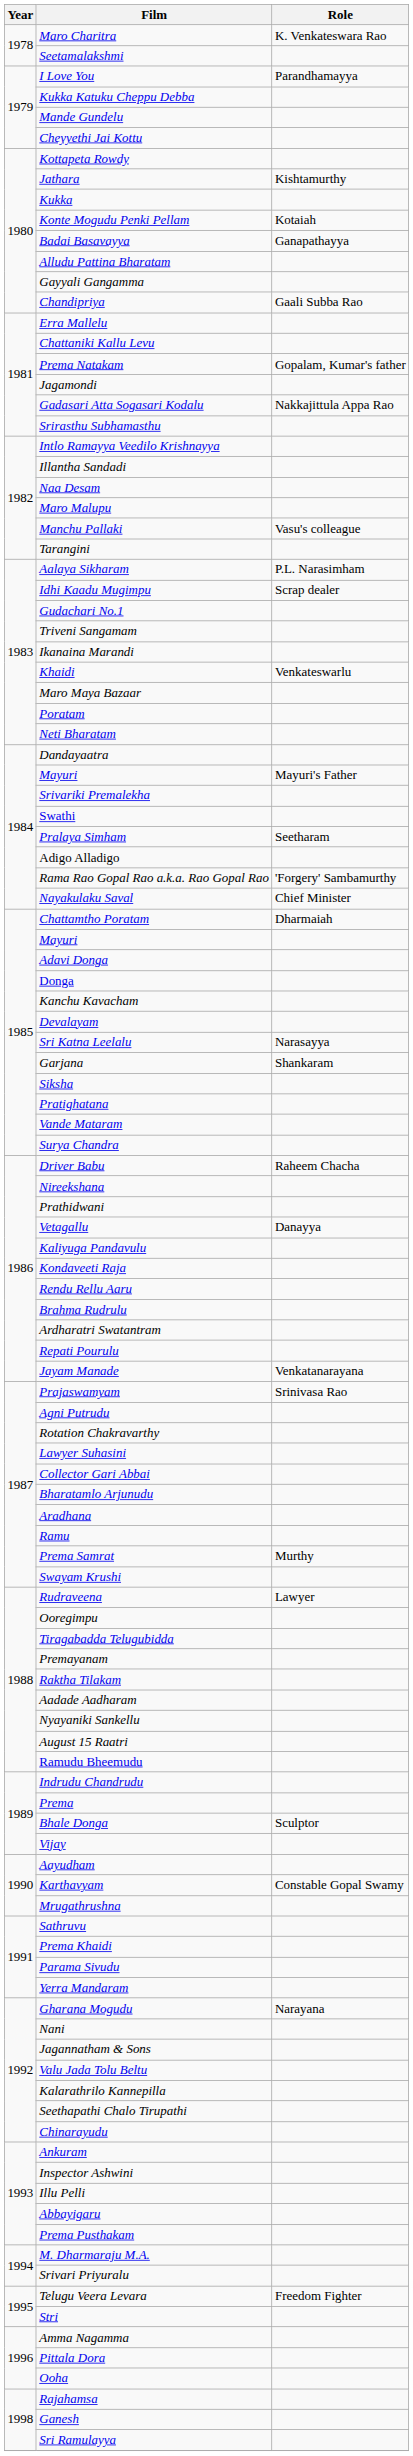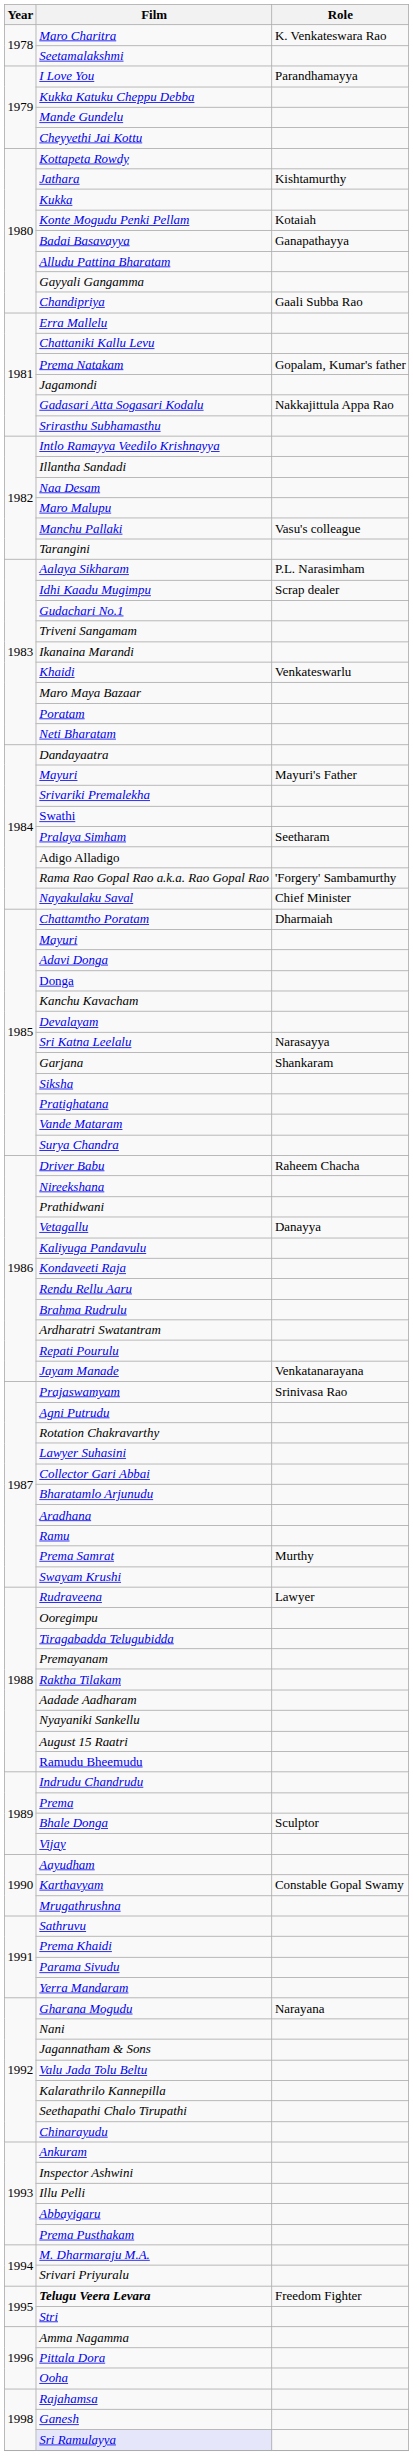Telugu Veera Levara | Film: normal -> bold
Sri Ramulayya | Film: no background -> lavender background
